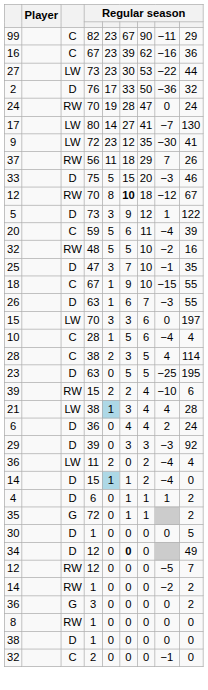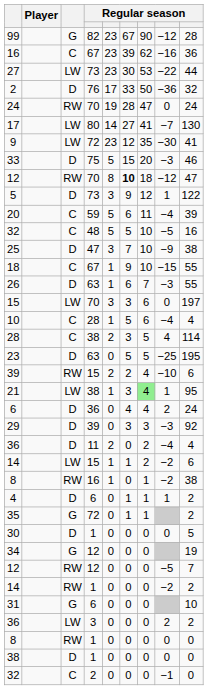99 | column 3: C -> G
99 | column 8: −11 -> −12
99 | column 9: 29 -> 28
- row: 37 | RW | 56 | 11 | 18 | 29 | 7 | 26
12 / 70 | column 9: 67 -> 47
32 / 48 | column 3: RW -> C
32 / 48 | column 8: −2 -> −5
25 | column 8: −1 -> −9
25 | column 9: 35 -> 38
21 | column 5: lightblue background -> no background
21 | column 7: no background -> lightgreen background
21 | column 8: 4 -> 1
21 | column 9: 28 -> 95
36 / 11 | column 3: LW -> D
14 / 15 | column 3: D -> LW
14 / 15 | column 5: lightblue background -> no background
14 / 15 | column 8: −4 -> −2
14 / 15 | column 9: 0 -> 6
+ row: 8 | RW | 16 | 1 | 0 | 1 | −2 | 38
34 | column 3: D -> G
34 | column 6: bold -> normal
34 | column 9: 49 -> 19
+ row: 31 | G | 6 | 0 | 0 | 0 | 10
36 / 3 | column 3: G -> LW
36 / 3 | column 8: 0 -> 2
